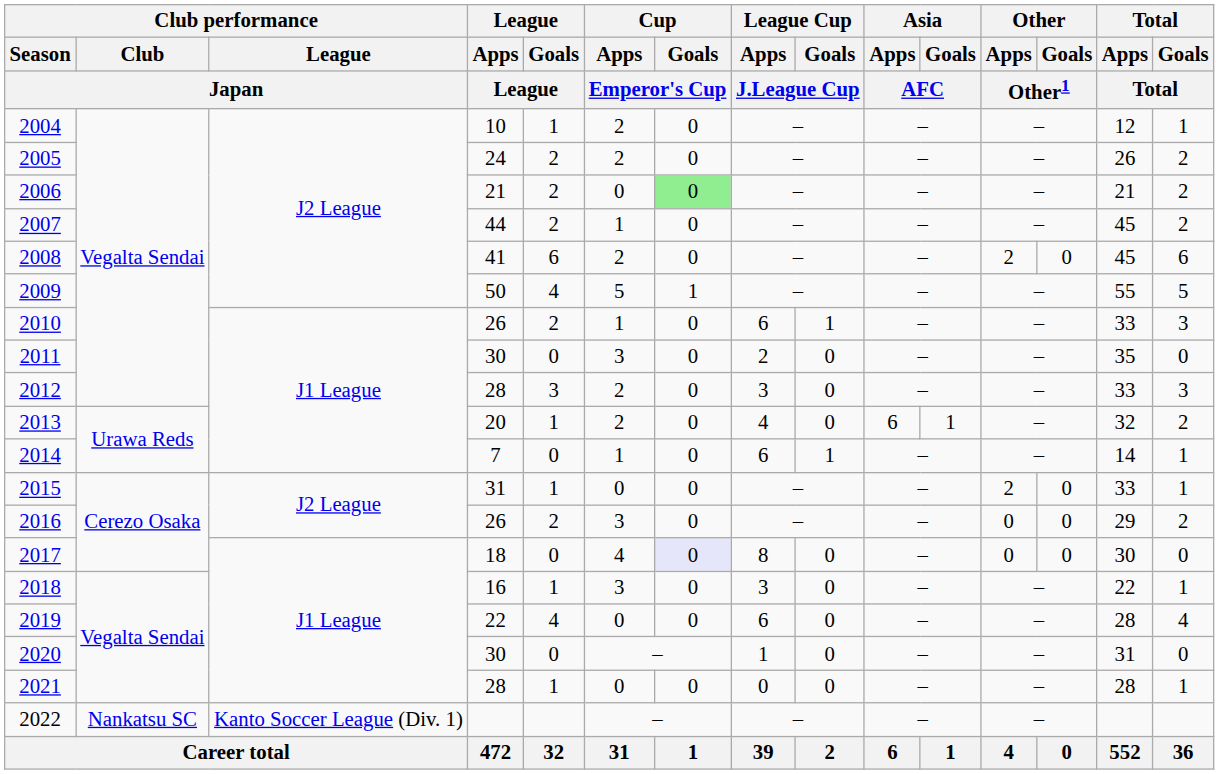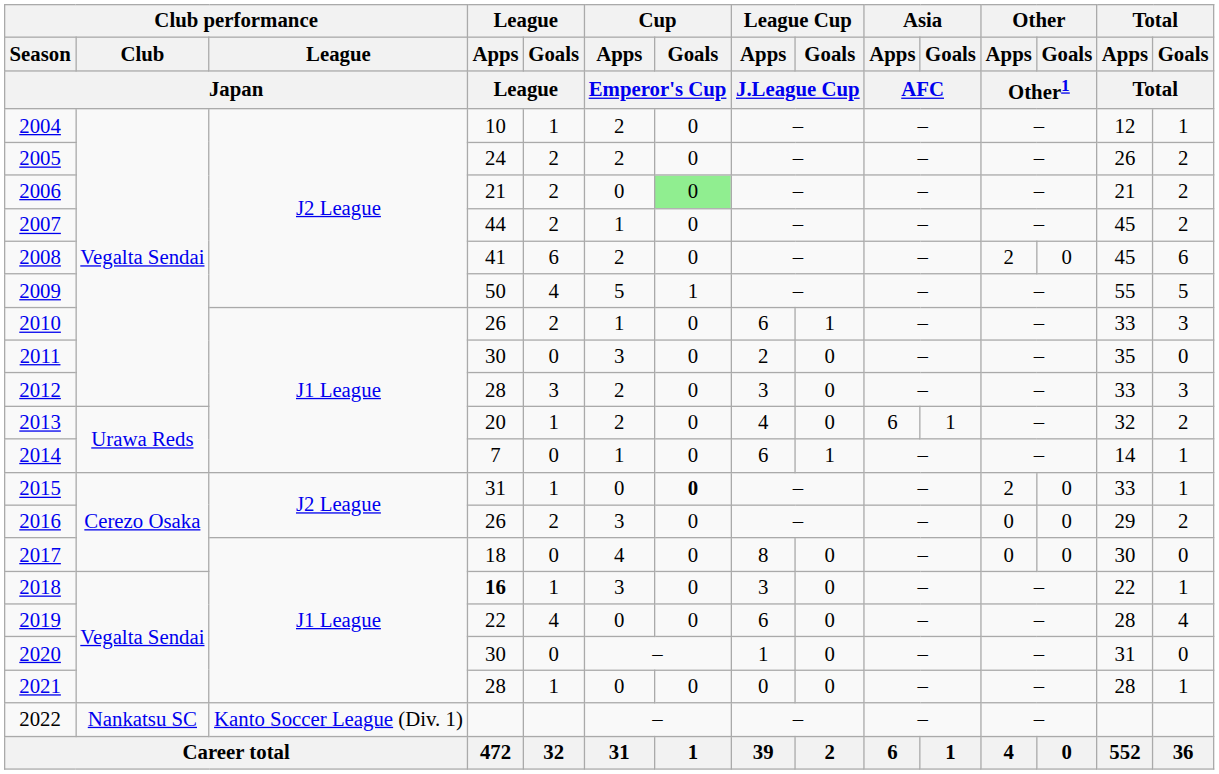2015 | Cup / Goals / Emperor's Cup: normal -> bold
2017 | Cup / Goals / Emperor's Cup: lavender background -> no background
2018 | League / Apps / League: normal -> bold
